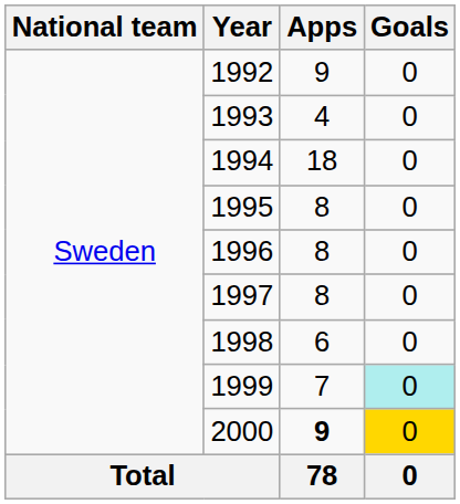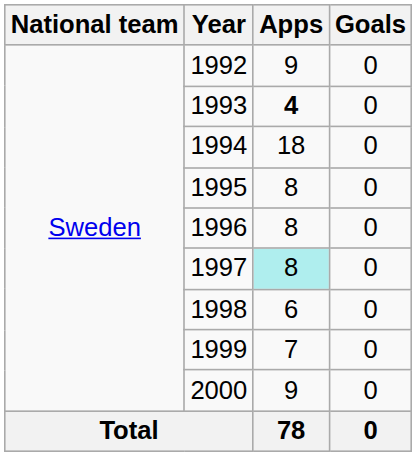1993 | Apps: normal -> bold
1997 | Apps: no background -> paleturquoise background
1999 | Goals: paleturquoise background -> no background
2000 | Apps: bold -> normal
2000 | Goals: gold background -> no background
